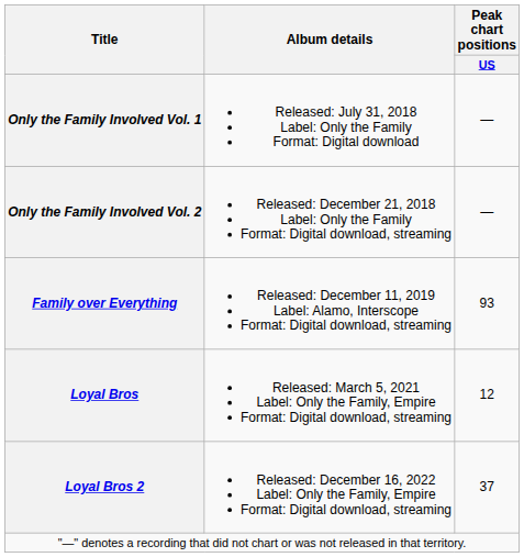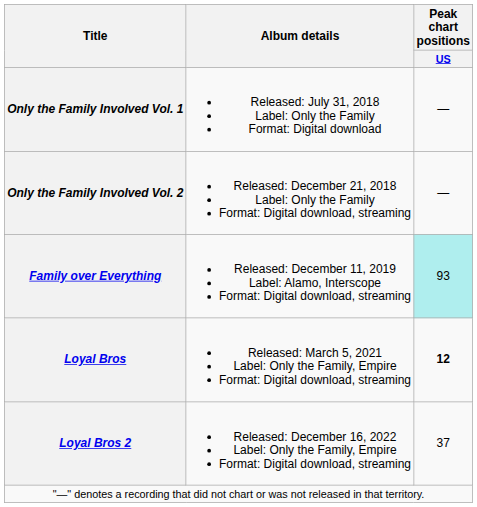Family over Everything | Peak chart positions / US: no background -> paleturquoise background
Loyal Bros | Peak chart positions / US: normal -> bold
